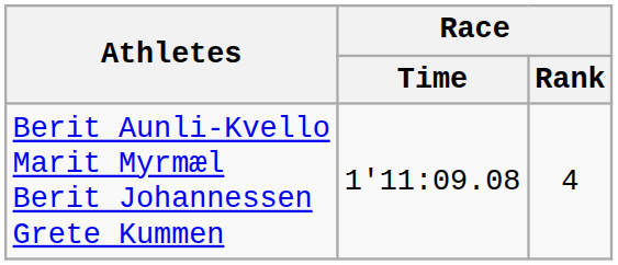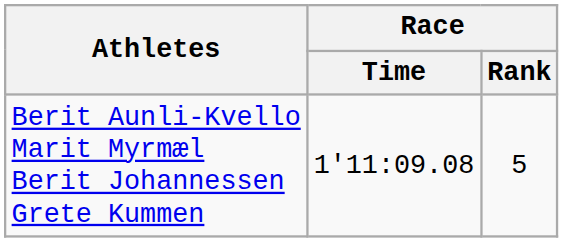row 3 | Race / Rank: 4 -> 5
